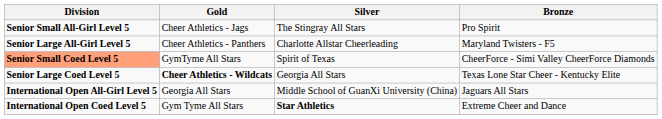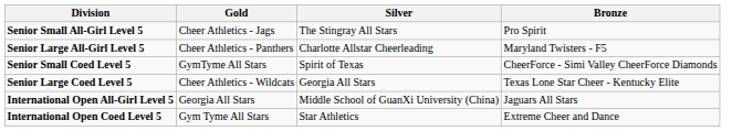row 4 | Division: lightsalmon background -> no background
row 5 | Gold: bold -> normal
row 7 | Silver: bold -> normal
